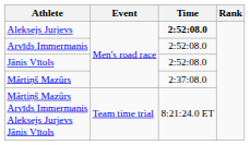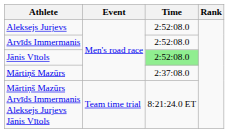Aleksejs Jurjevs | Time: bold -> normal
Jānis Vītols | Time: no background -> lightgreen background
